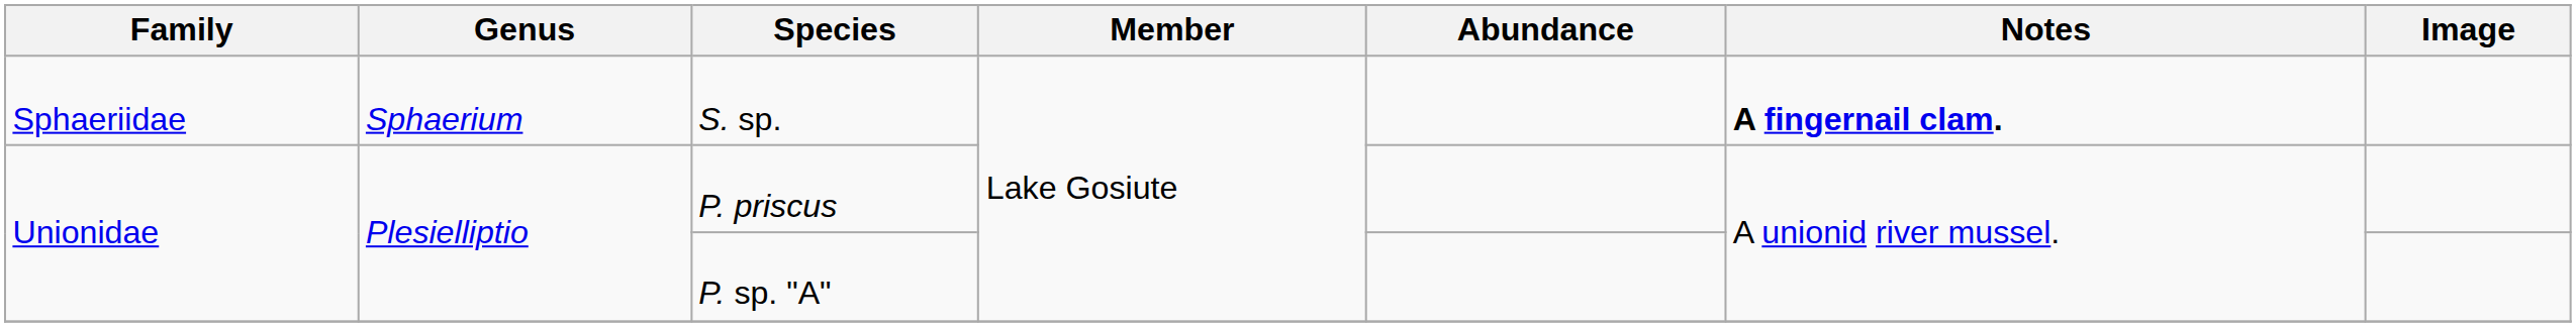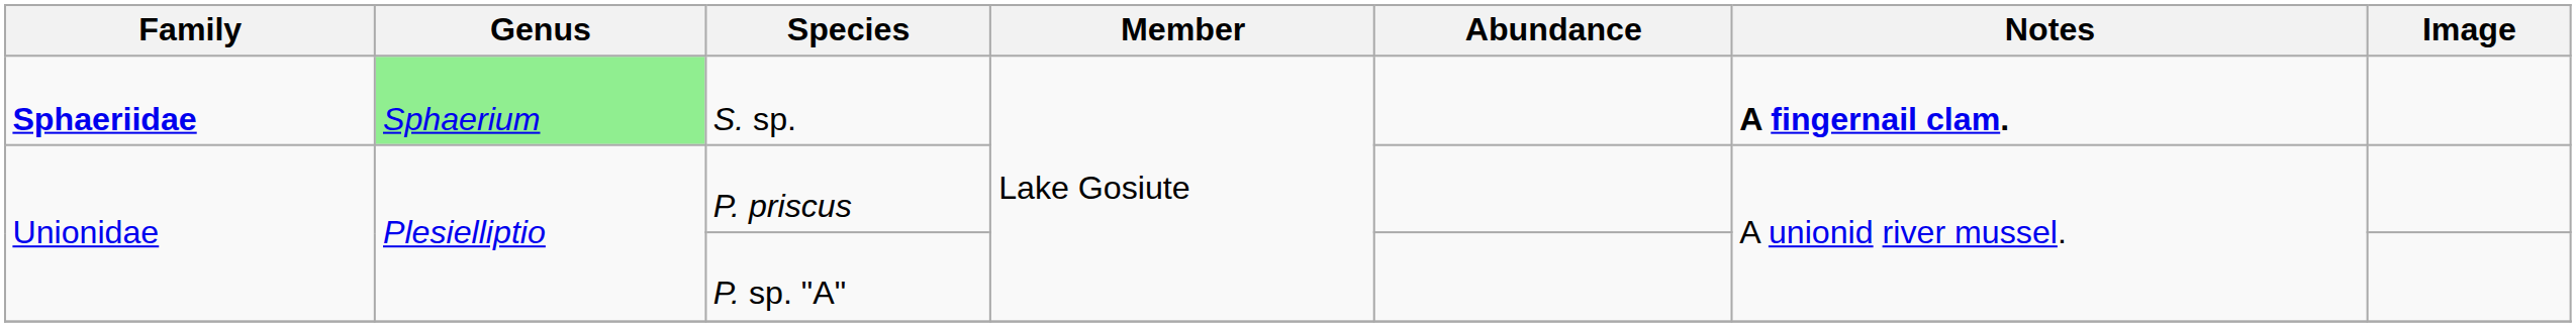S. sp. | Family: normal -> bold
S. sp. | Genus: no background -> lightgreen background
